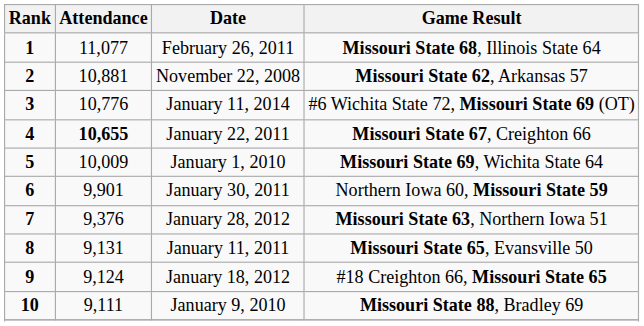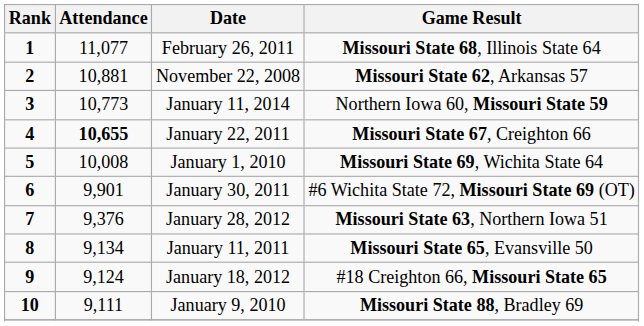January 11, 2014 | Attendance: 10,776 -> 10,773
January 11, 2014 | Game Result: #6 Wichita State 72, Missouri State 69 (OT) -> Northern Iowa 60, Missouri State 59
January 1, 2010 | Attendance: 10,009 -> 10,008
January 30, 2011 | Game Result: Northern Iowa 60, Missouri State 59 -> #6 Wichita State 72, Missouri State 69 (OT)
January 11, 2011 | Attendance: 9,131 -> 9,134
